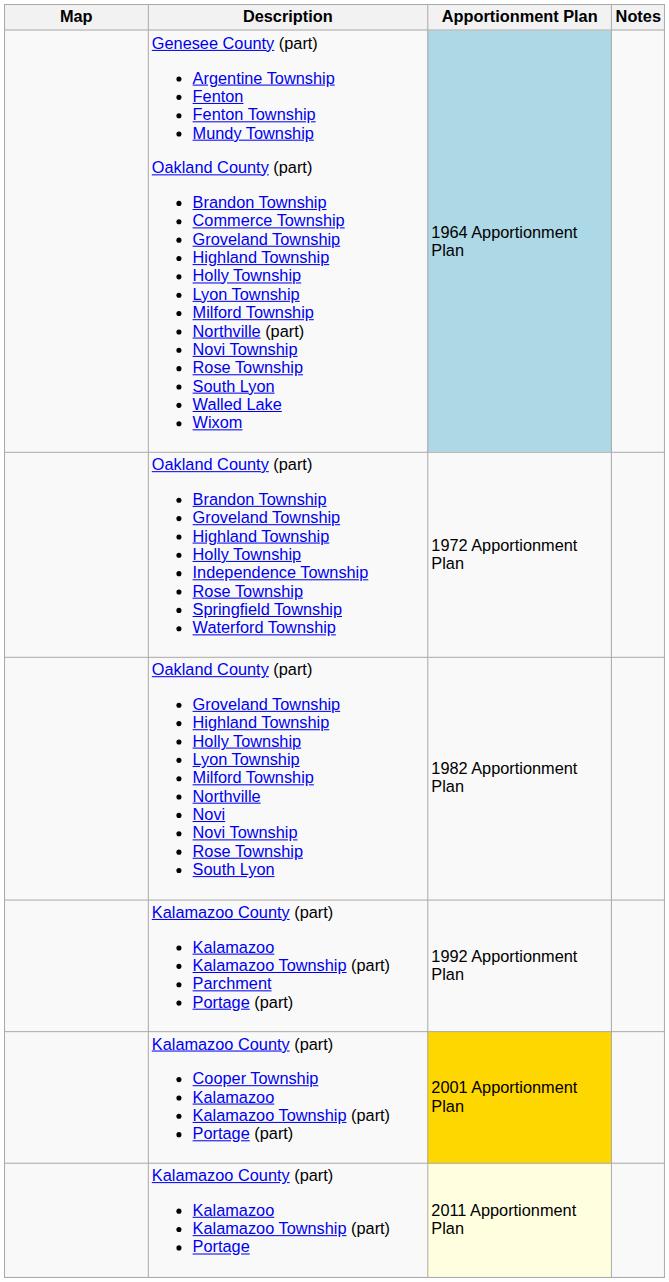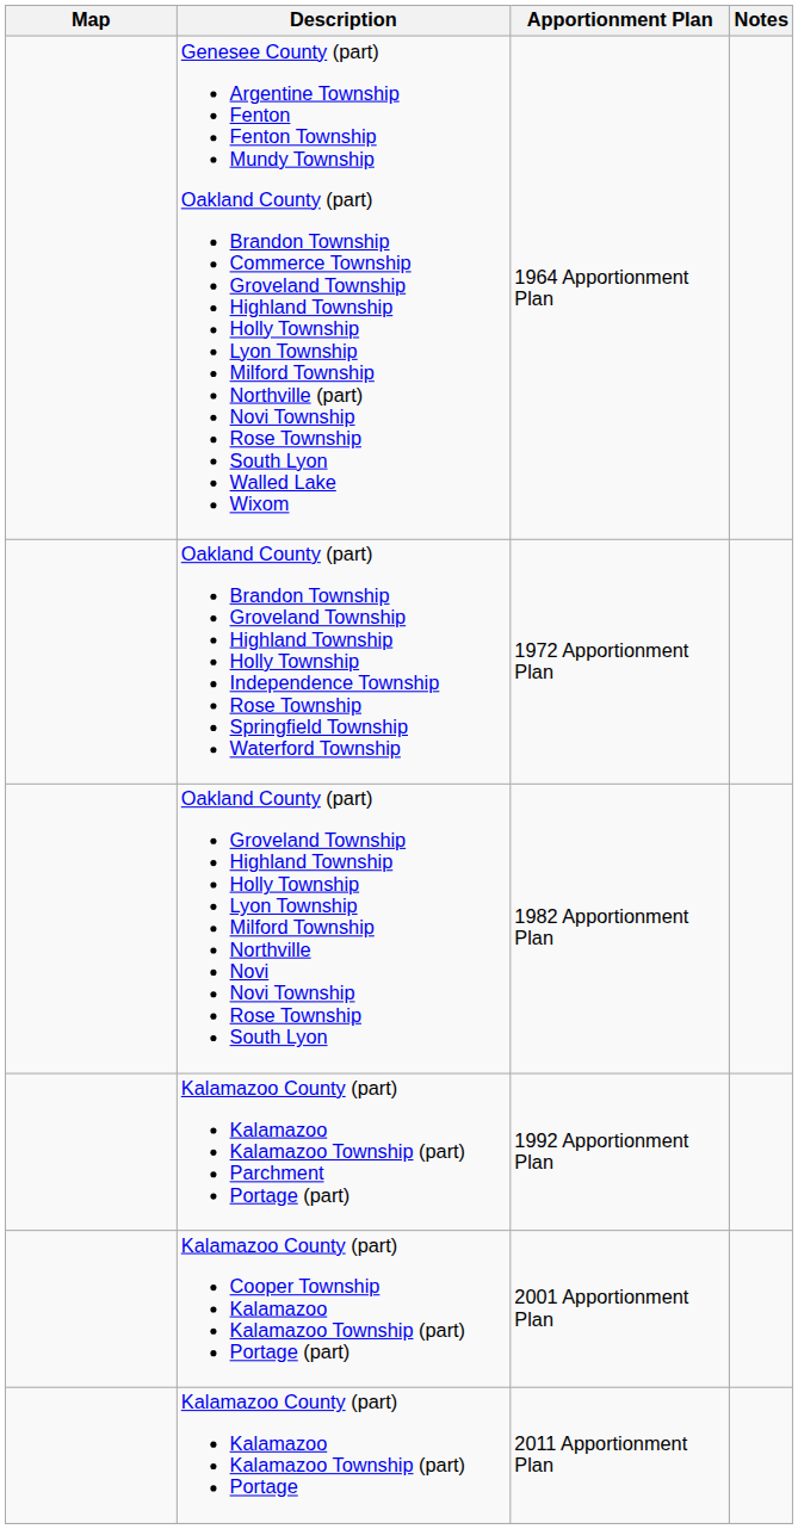row 2 | Apportionment Plan: lightblue background -> no background
row 6 | Apportionment Plan: gold background -> no background
row 7 | Apportionment Plan: lightyellow background -> no background
